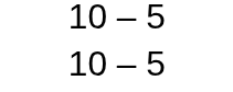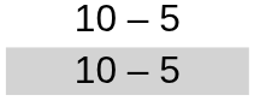row 2 | column 1: no background -> lightgrey background
